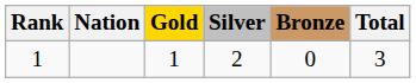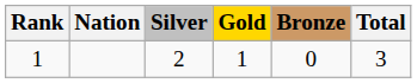columns swapped: Gold <-> Silver
